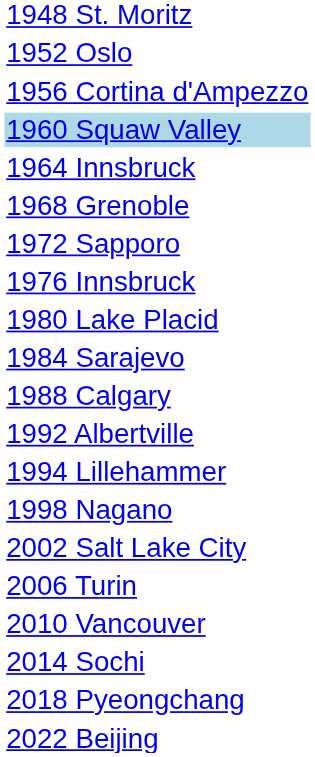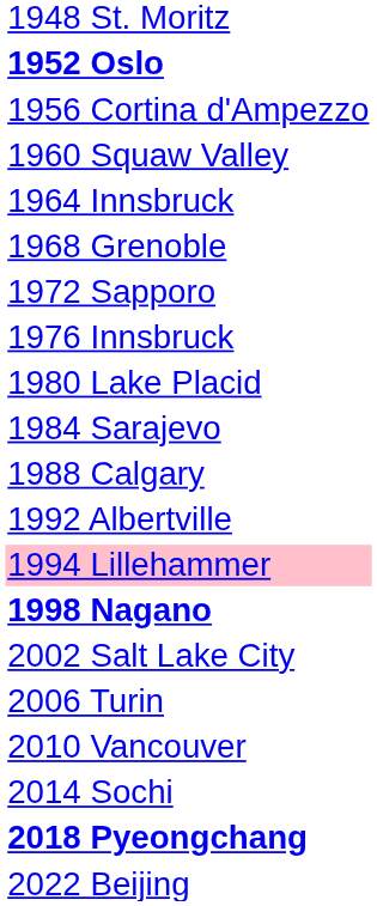1952 Oslo | column 1: normal -> bold
1960 Squaw Valley | column 1: lightblue background -> no background
1994 Lillehammer | column 1: no background -> pink background
1998 Nagano | column 1: normal -> bold
2018 Pyeongchang | column 1: normal -> bold
